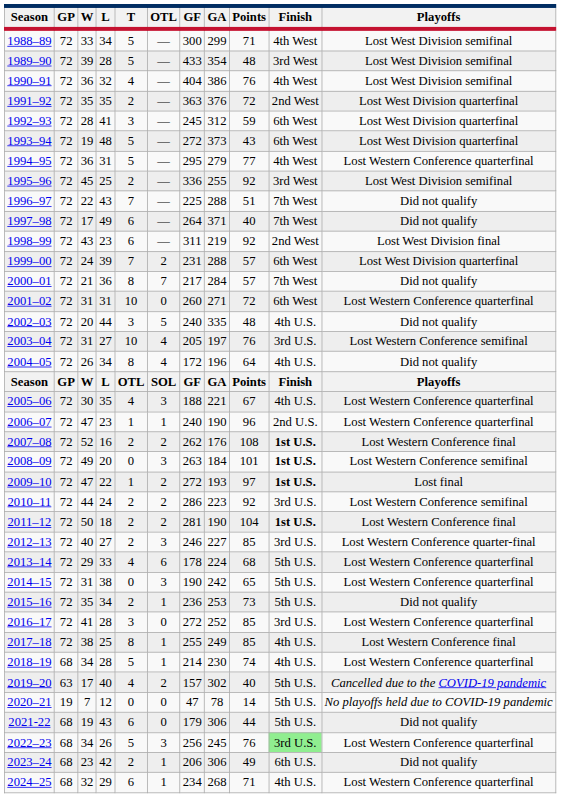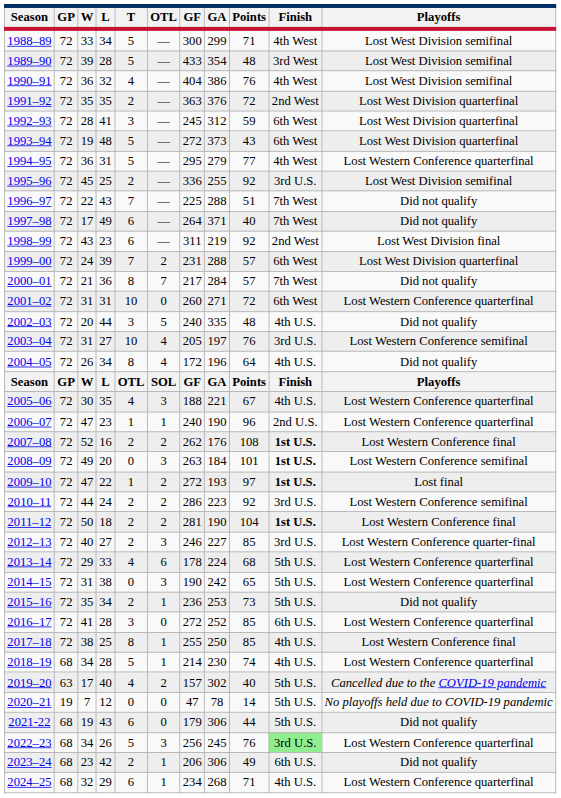1995–96 | Finish: 3rd West -> 3rd U.S.
2016–17 | Finish: 3rd U.S. -> 6th U.S.
2017–18 | GA: 249 -> 250
